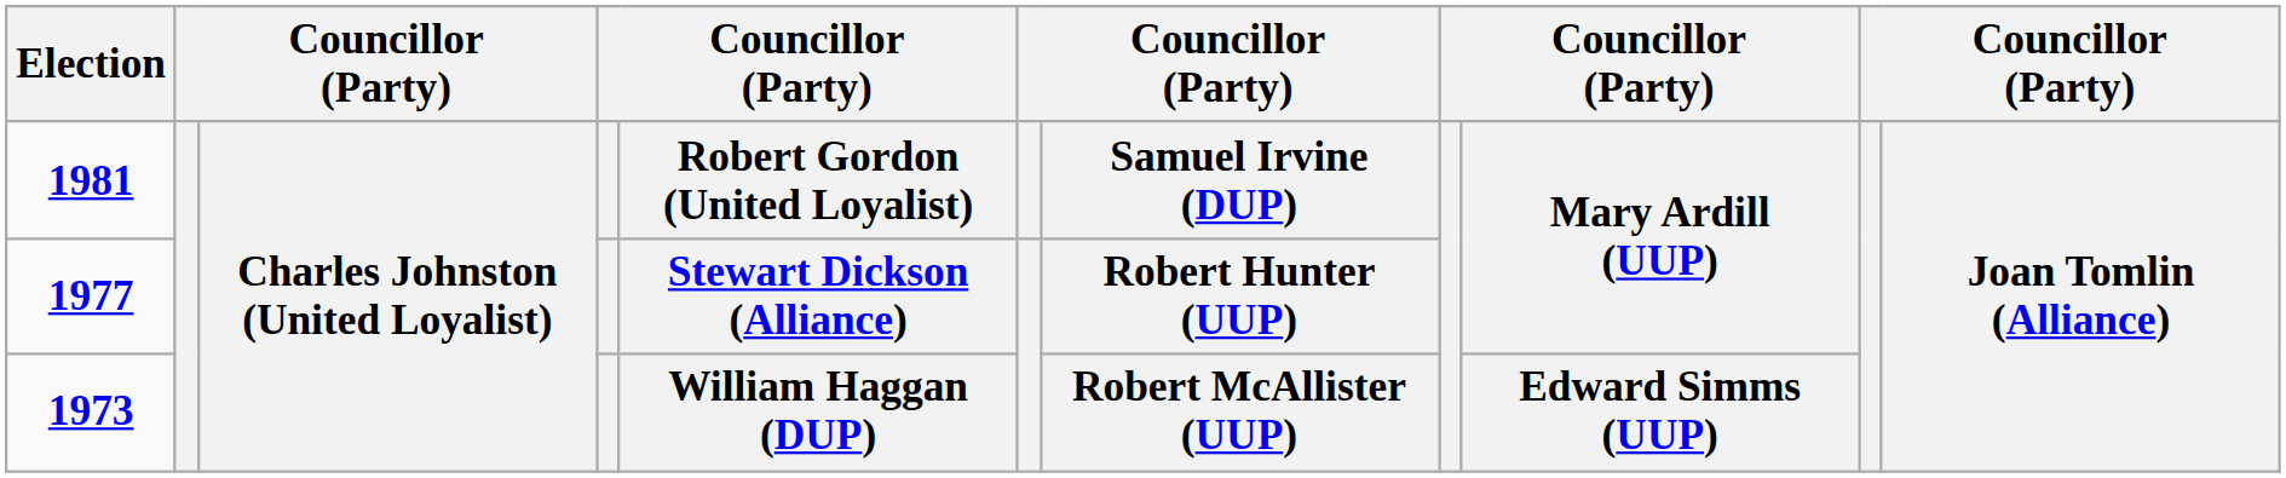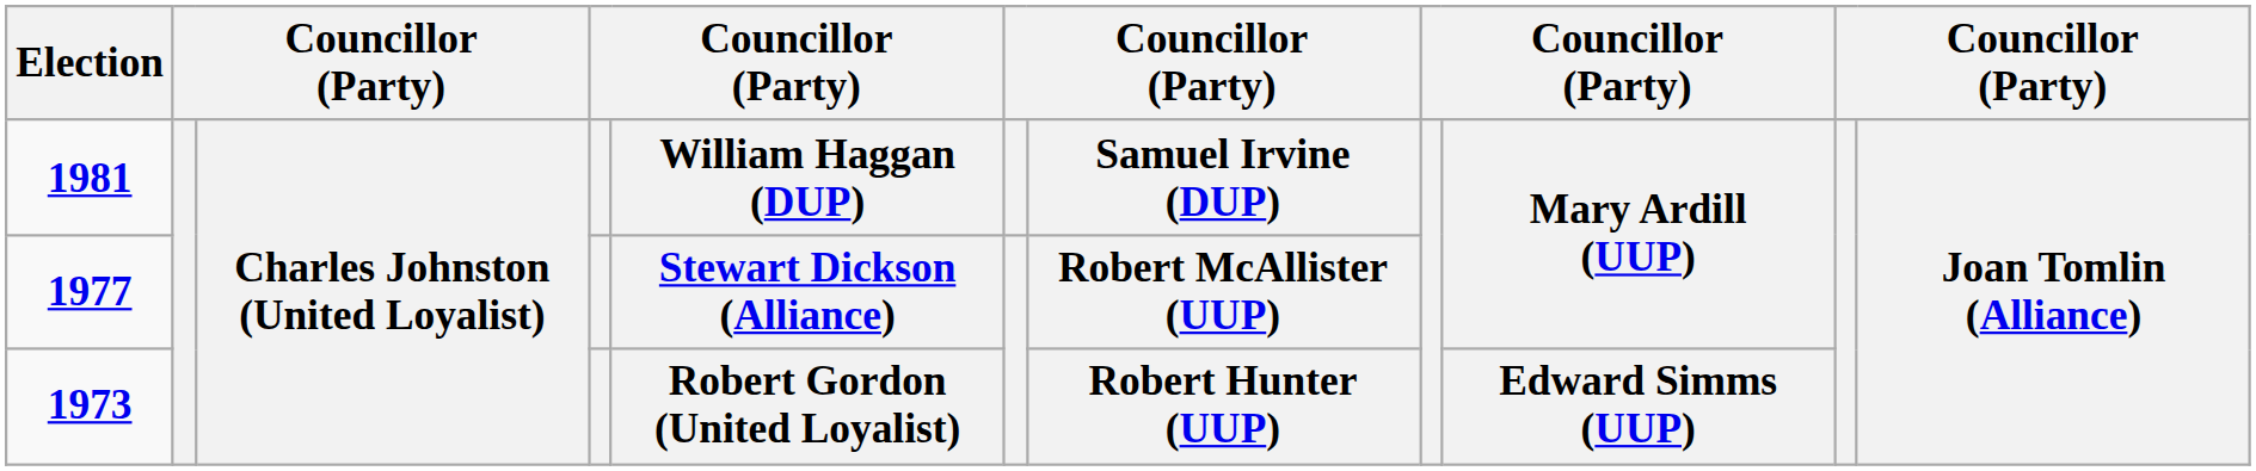1981 | column 5: Robert Gordon (United Loyalist) -> William Haggan (DUP)
1977 | column 7: Robert Hunter (UUP) -> Robert McAllister (UUP)
1973 | column 5: William Haggan (DUP) -> Robert Gordon (United Loyalist)
1973 | column 7: Robert McAllister (UUP) -> Robert Hunter (UUP)
